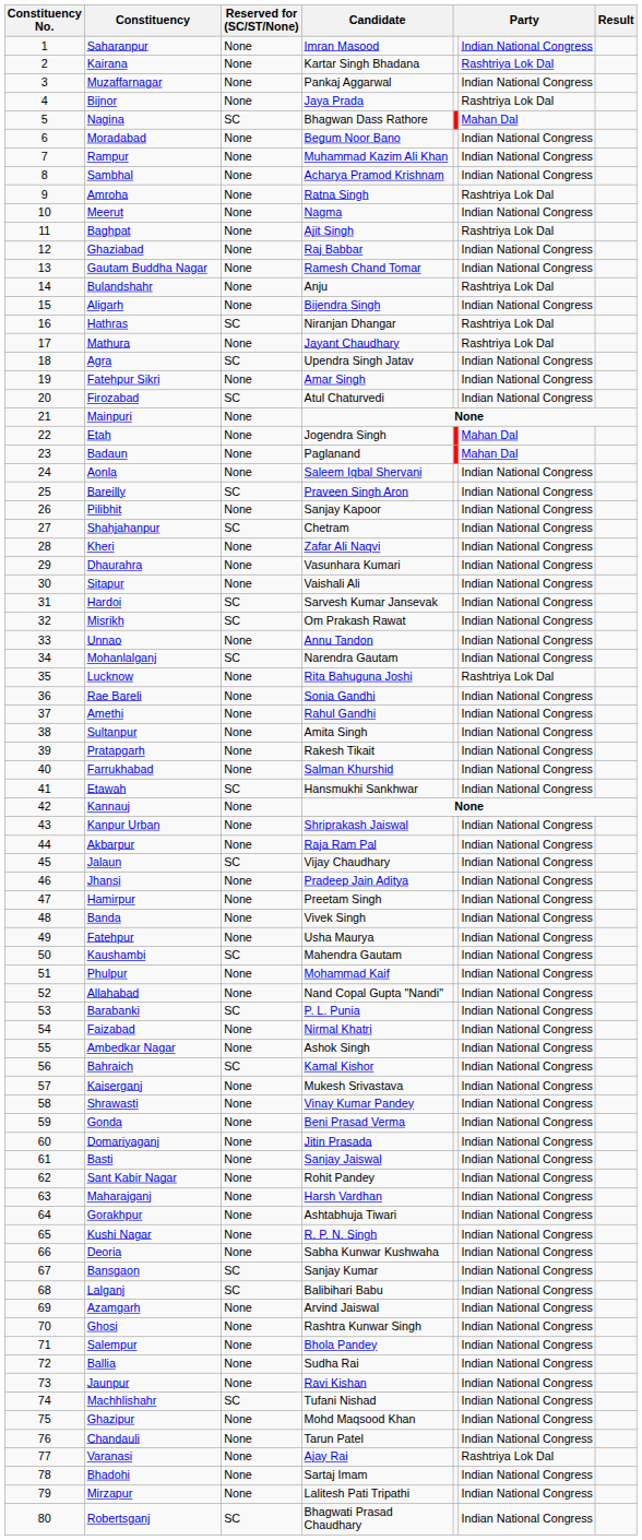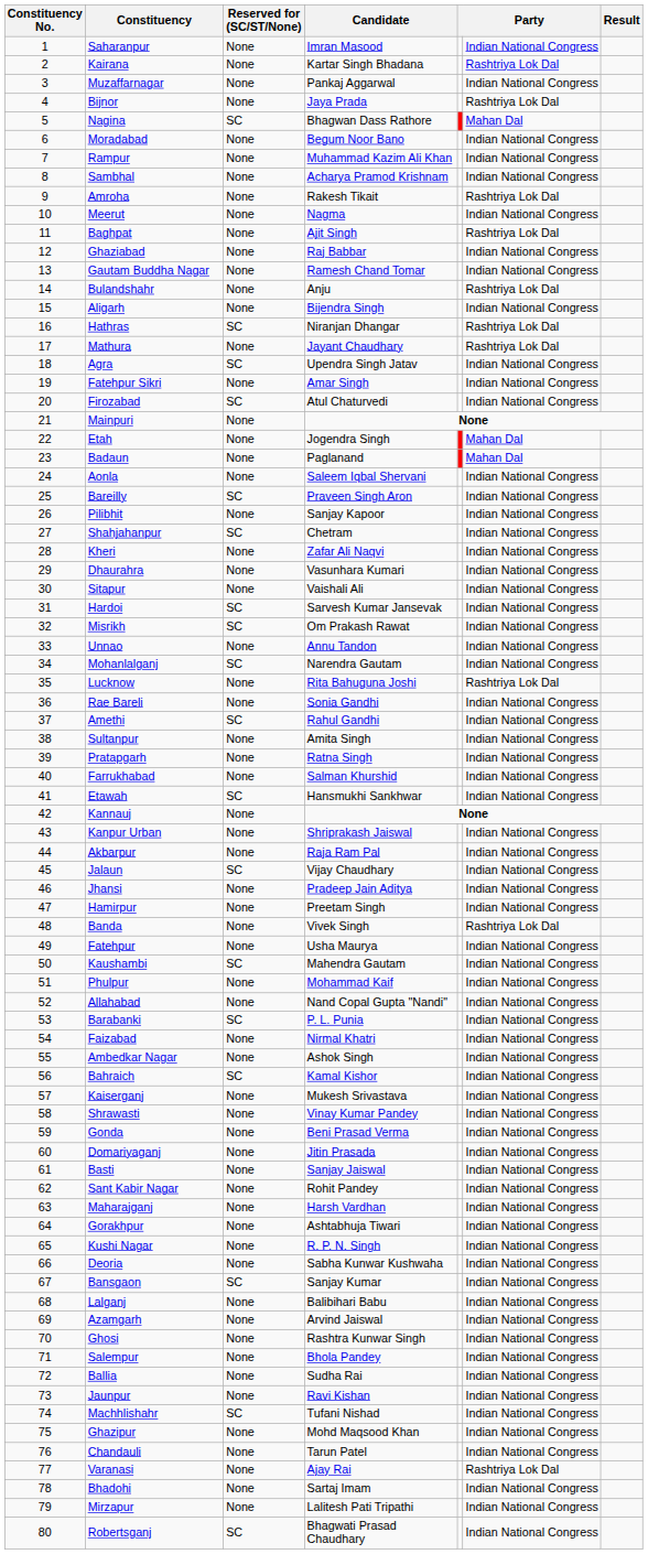Amroha | Candidate: Ratna Singh -> Rakesh Tikait
Amethi | Reserved for (SC/ST/None): None -> SC
Pratapgarh | Candidate: Rakesh Tikait -> Ratna Singh
Banda | column 6: Indian National Congress -> Rashtriya Lok Dal
Lalganj | Reserved for (SC/ST/None): SC -> None
